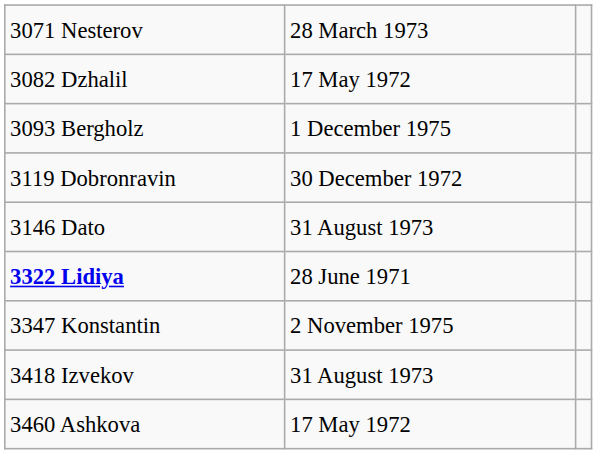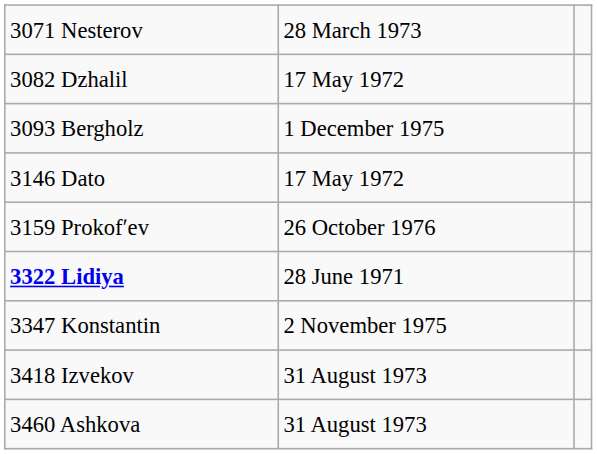- row: 3119 Dobronravin | 30 December 1972
3146 Dato | column 2: 31 August 1973 -> 17 May 1972
+ row: 3159 Prokofʹev | 26 October 1976
3460 Ashkova | column 2: 17 May 1972 -> 31 August 1973
